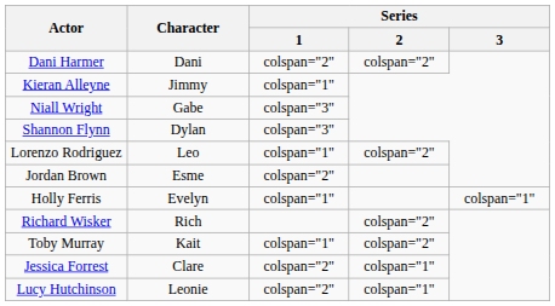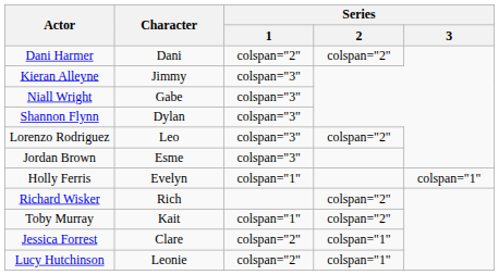Kieran Alleyne | Series / 1: colspan="1" -> colspan="3"
Lorenzo Rodriguez | Series / 1: colspan="1" -> colspan="3"
Jordan Brown | Series / 1: colspan="2" -> colspan="3"
